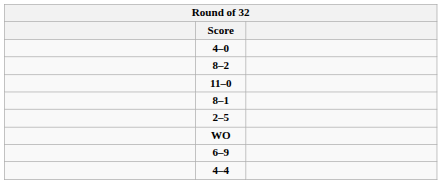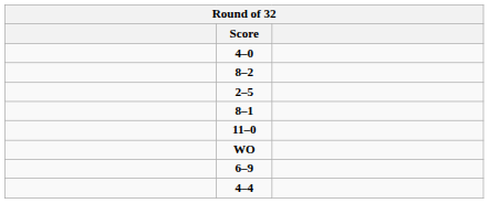rows swapped: 11–0 <-> 2–5
